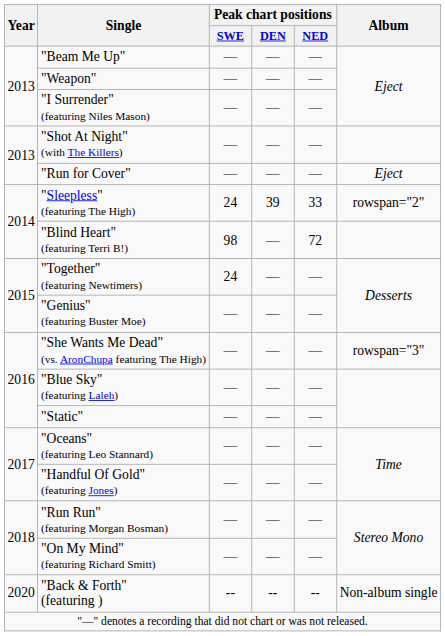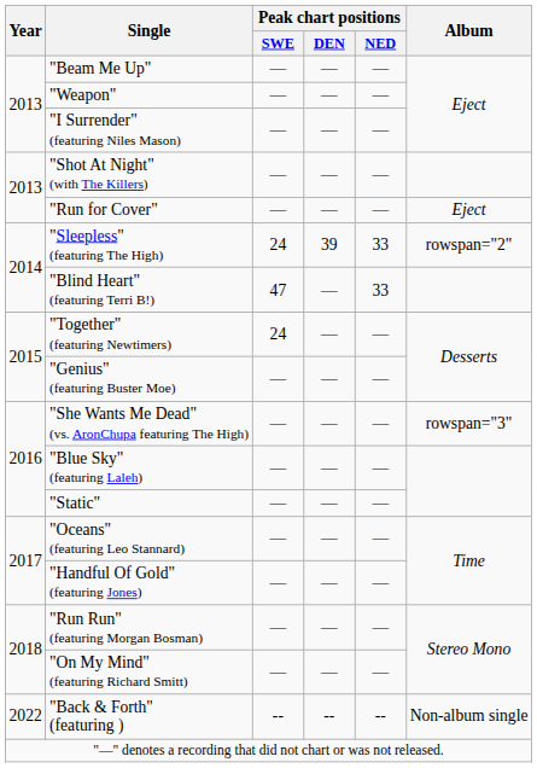"Blind Heart" (featuring Terri B!) | Peak chart positions / SWE: 98 -> 47
"Blind Heart" (featuring Terri B!) | Peak chart positions / NED: 72 -> 33
"Back & Forth" (featuring ) | Year: 2020 -> 2022
